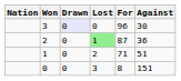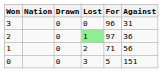columns swapped: Nation <-> Won
row 2 | Drawn: lavender background -> no background
row 2 | Against: 30 -> 31
row 3 | For: 87 -> 97
row 4 | Against: 51 -> 56
row 5 | For: 8 -> 5
